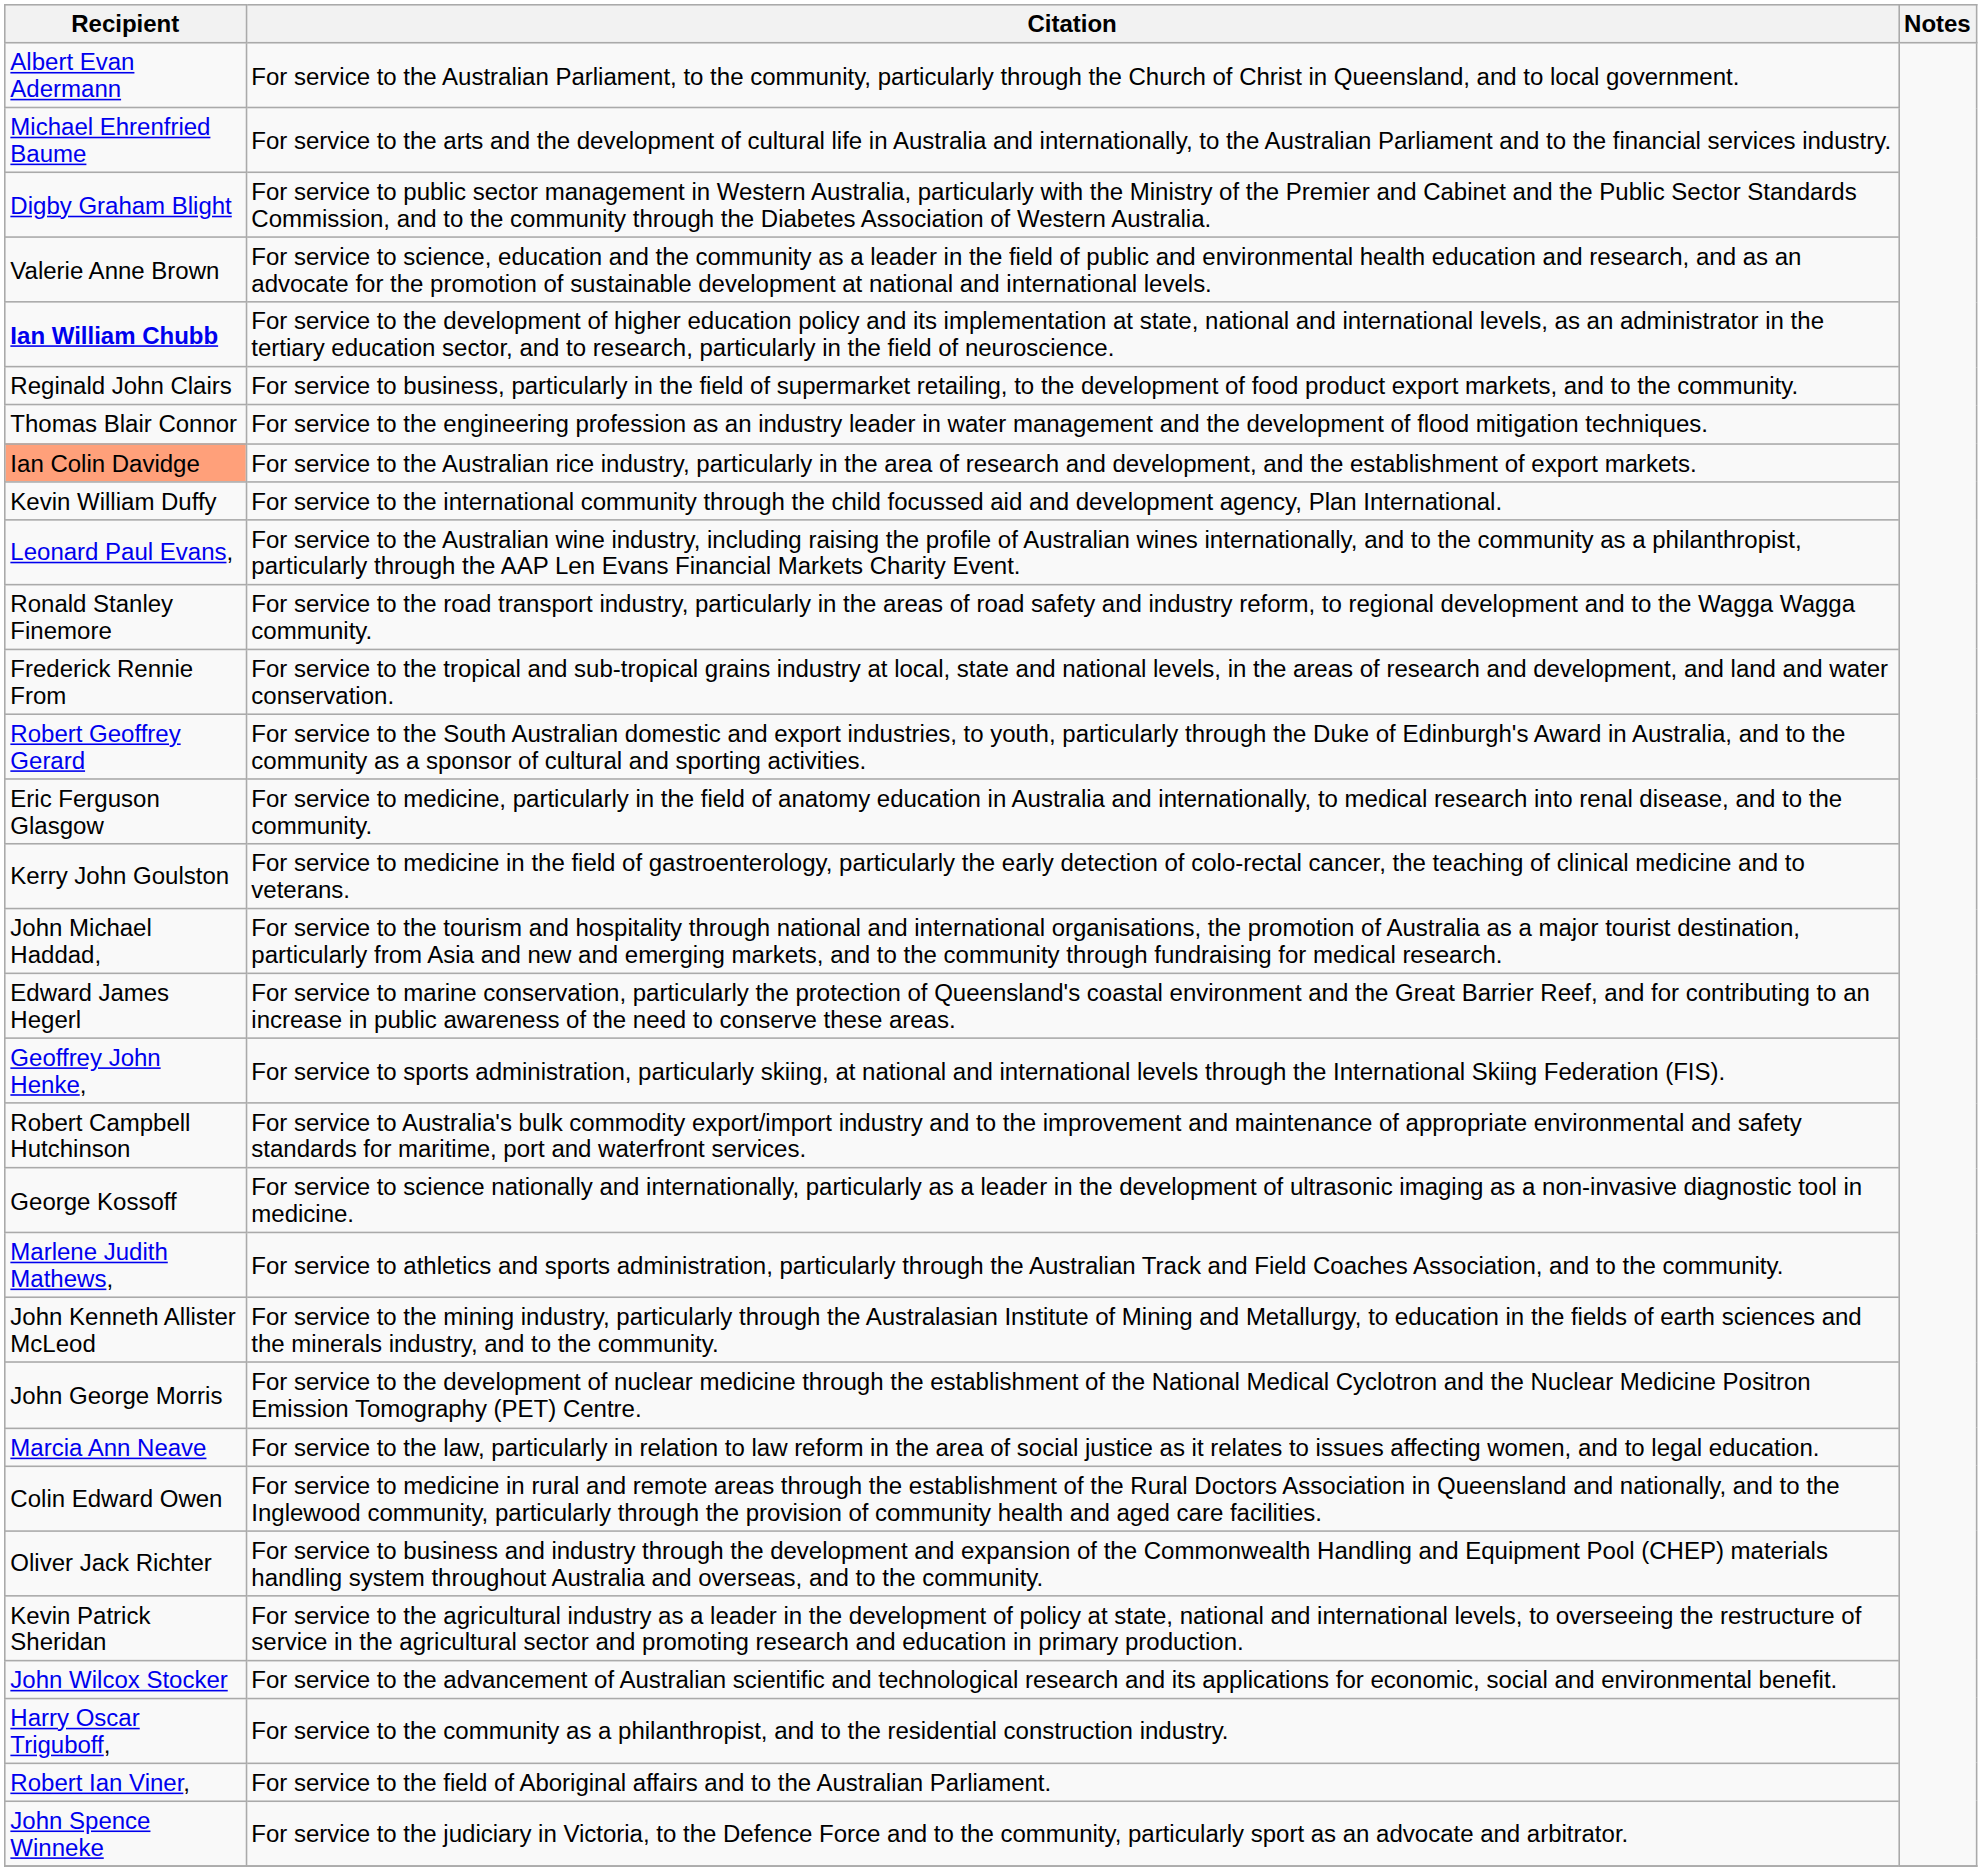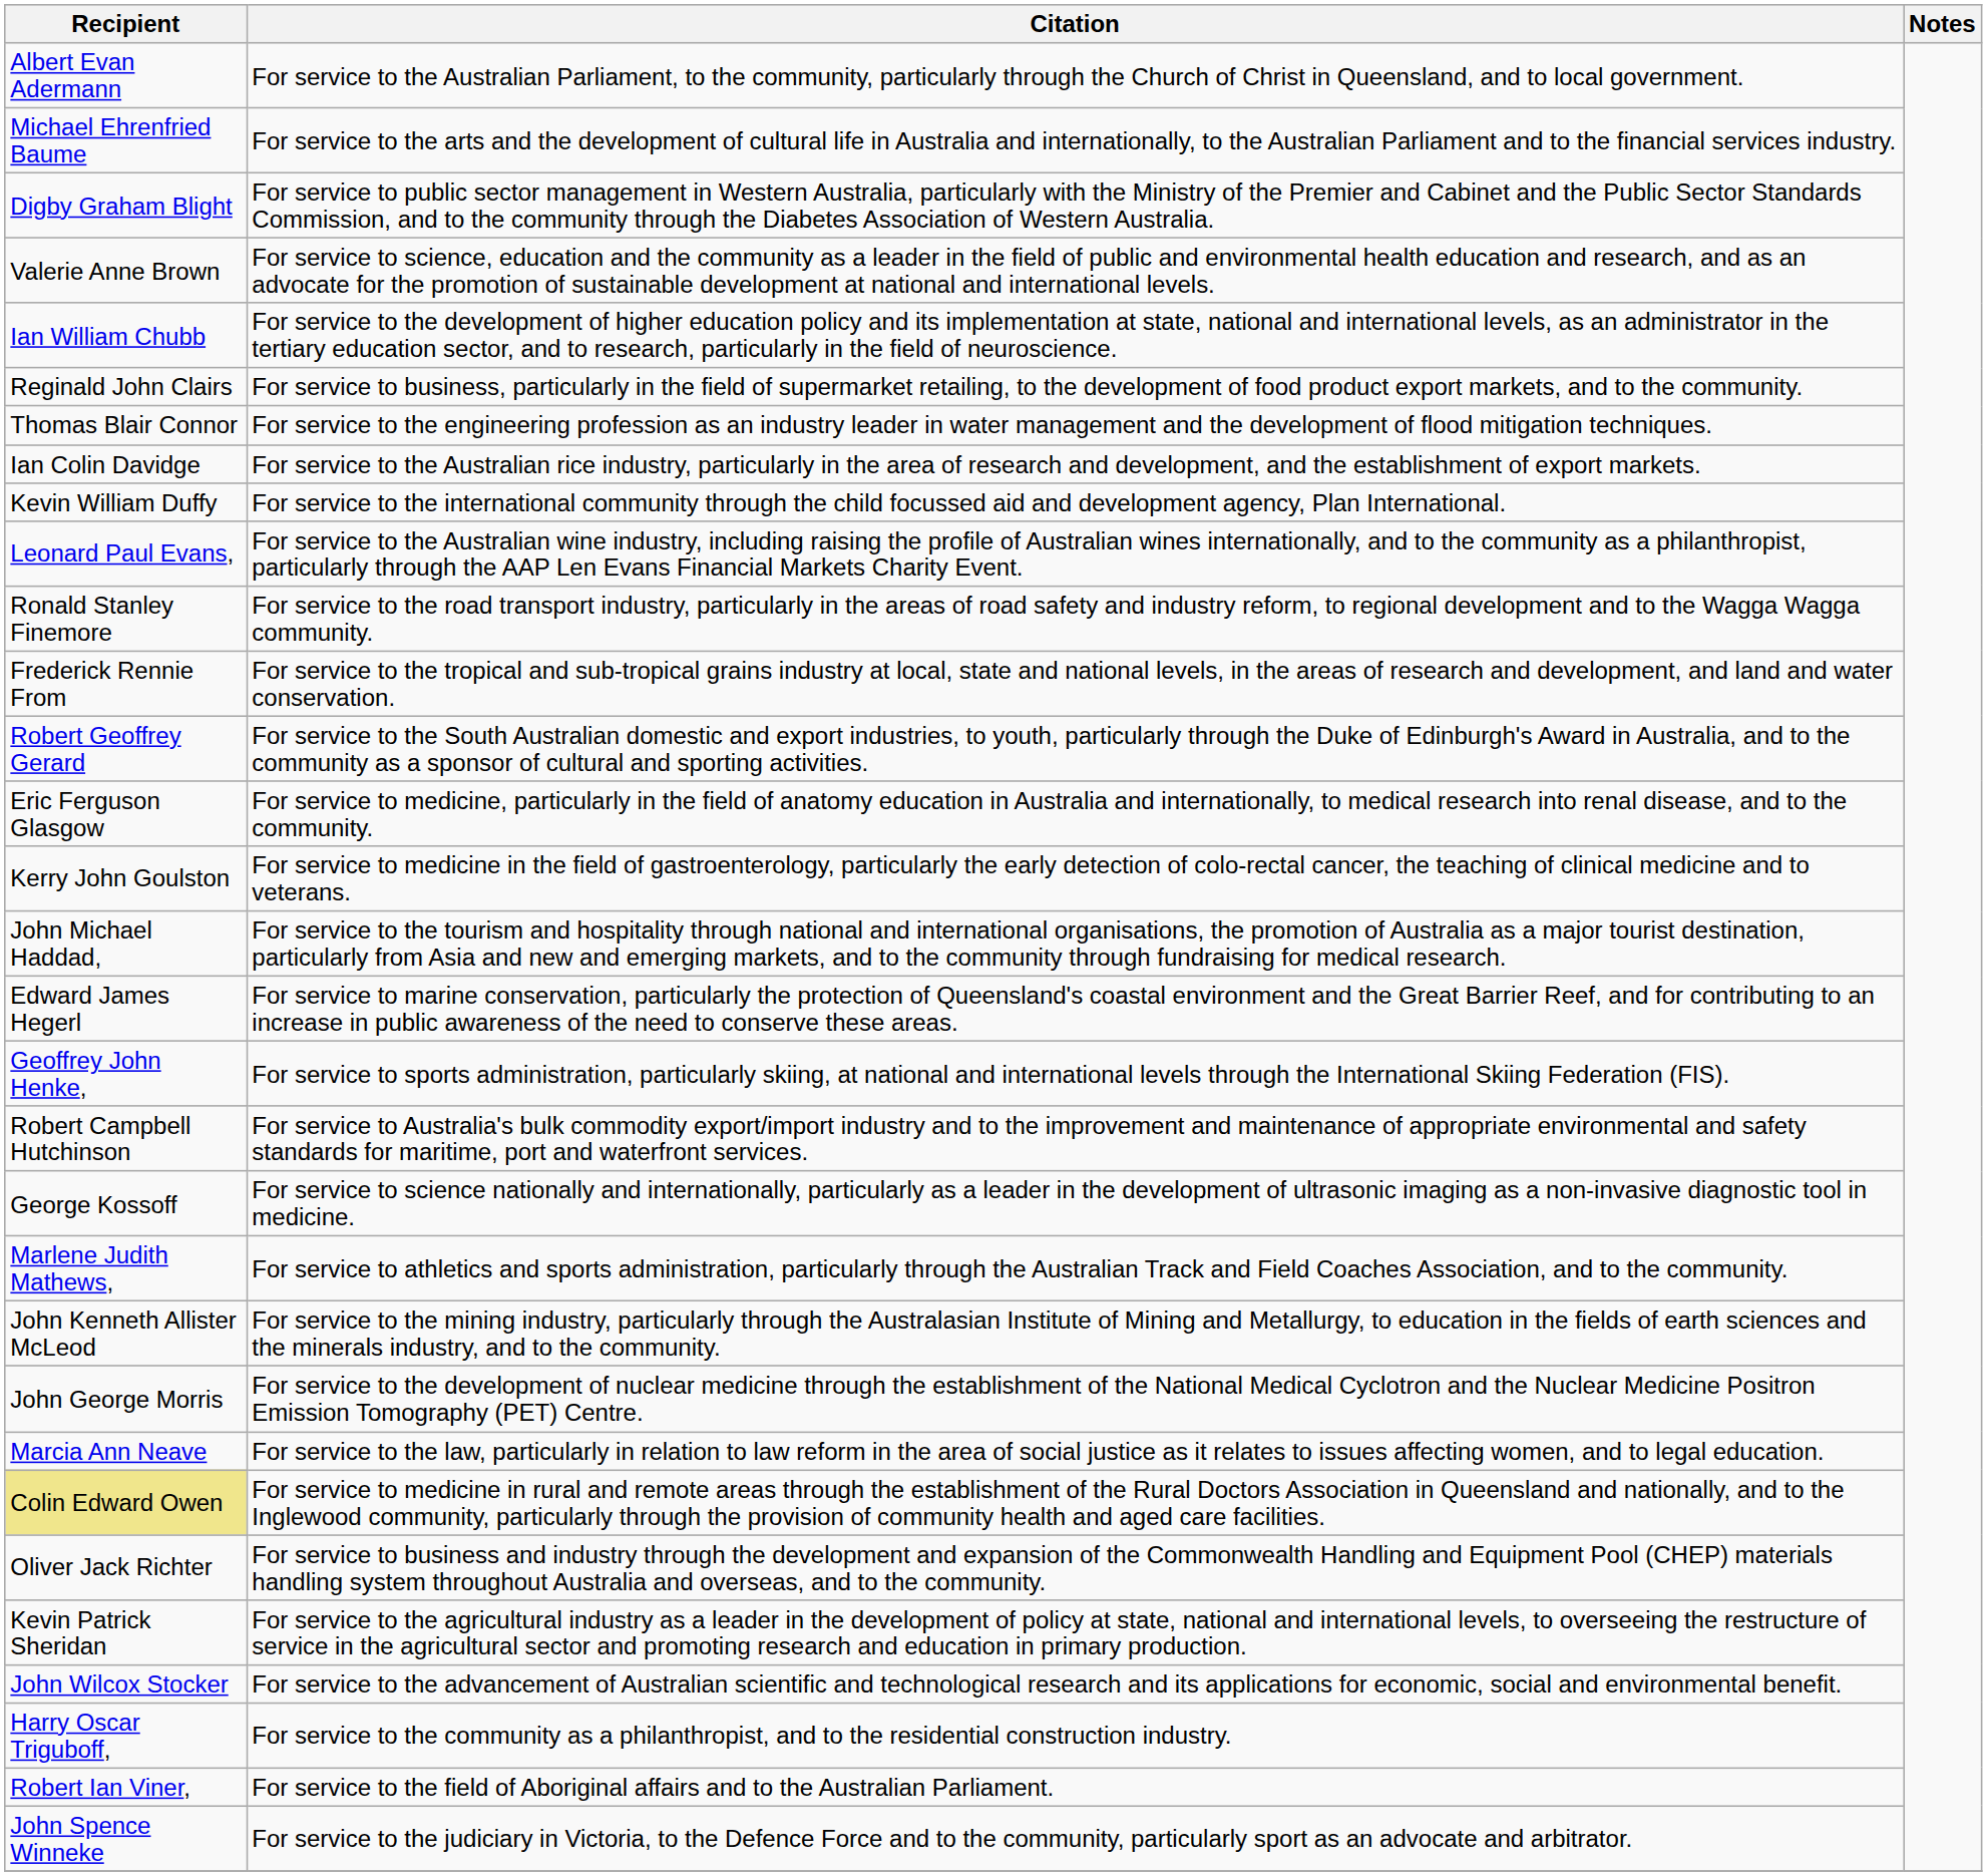Ian William Chubb | Recipient: bold -> normal
Ian Colin Davidge | Recipient: lightsalmon background -> no background
Colin Edward Owen | Recipient: no background -> khaki background
